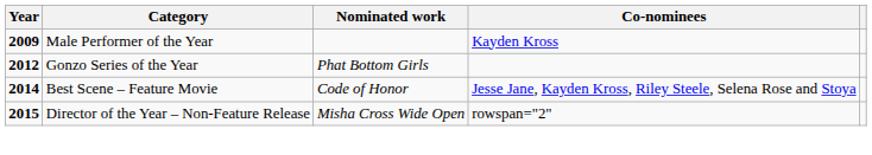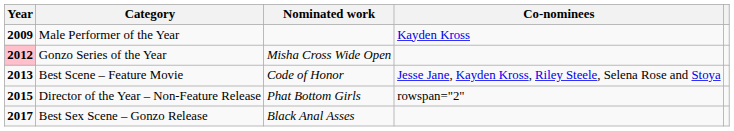Gonzo Series of the Year | Year: no background -> pink background
Gonzo Series of the Year | Nominated work: Phat Bottom Girls -> Misha Cross Wide Open
Best Scene – Feature Movie | Year: 2014 -> 2013
Director of the Year – Non-Feature Release | Nominated work: Misha Cross Wide Open -> Phat Bottom Girls
+ row: 2017 | Best Sex Scene – Gonzo Release | Black Anal Asses
